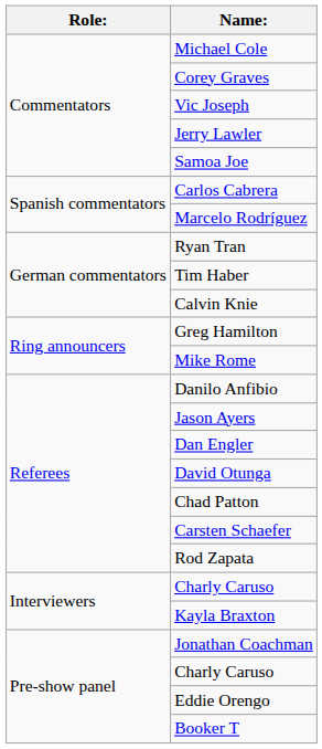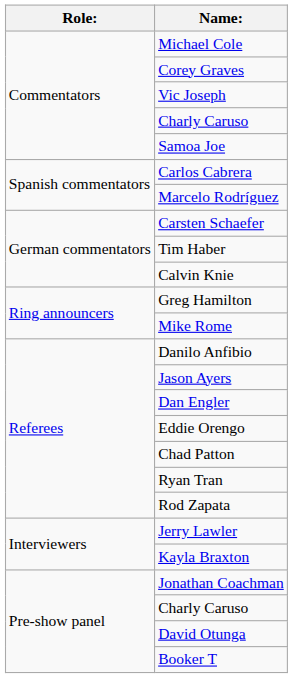row 5 | Name:: Jerry Lawler -> Charly Caruso
row 9 | Name:: Ryan Tran -> Carsten Schaefer
row 17 | Name:: David Otunga -> Eddie Orengo
row 19 | Name:: Carsten Schaefer -> Ryan Tran
row 21 | Name:: Charly Caruso -> Jerry Lawler
row 25 | Name:: Eddie Orengo -> David Otunga
